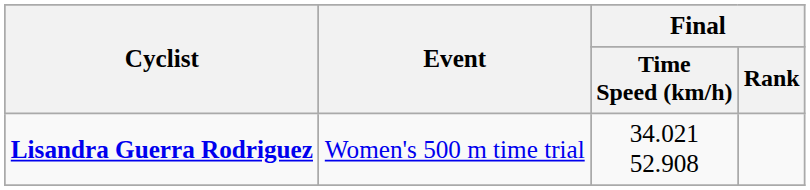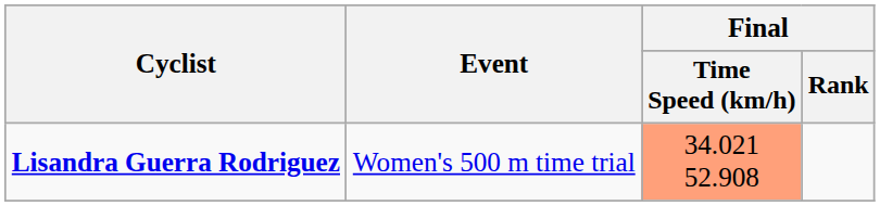Lisandra Guerra Rodriguez | Final / Time Speed (km/h): no background -> lightsalmon background
